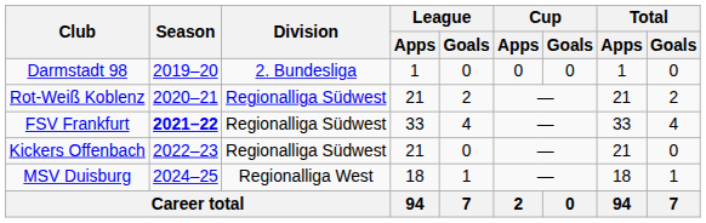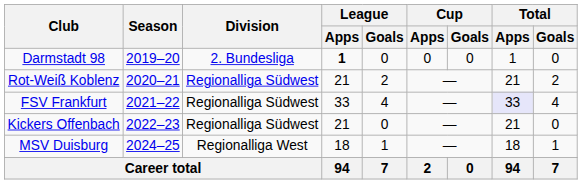Darmstadt 98 | League / Apps: normal -> bold
FSV Frankfurt | Season: bold -> normal
FSV Frankfurt | Total / Apps: no background -> lavender background
